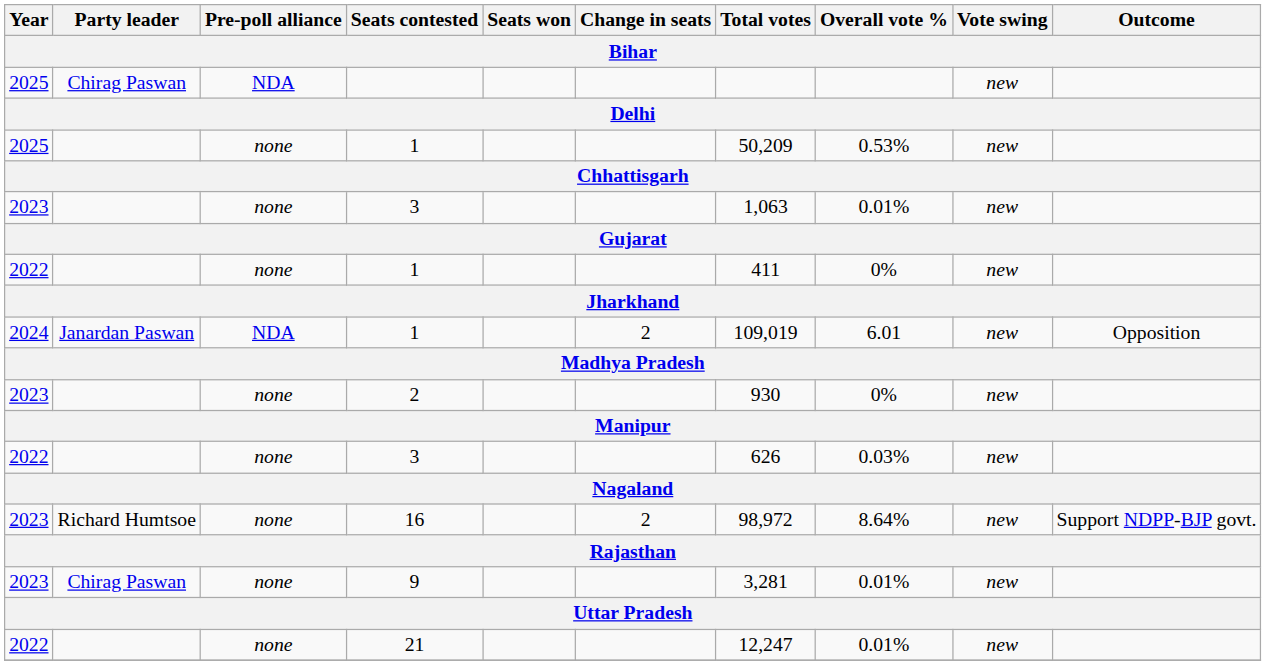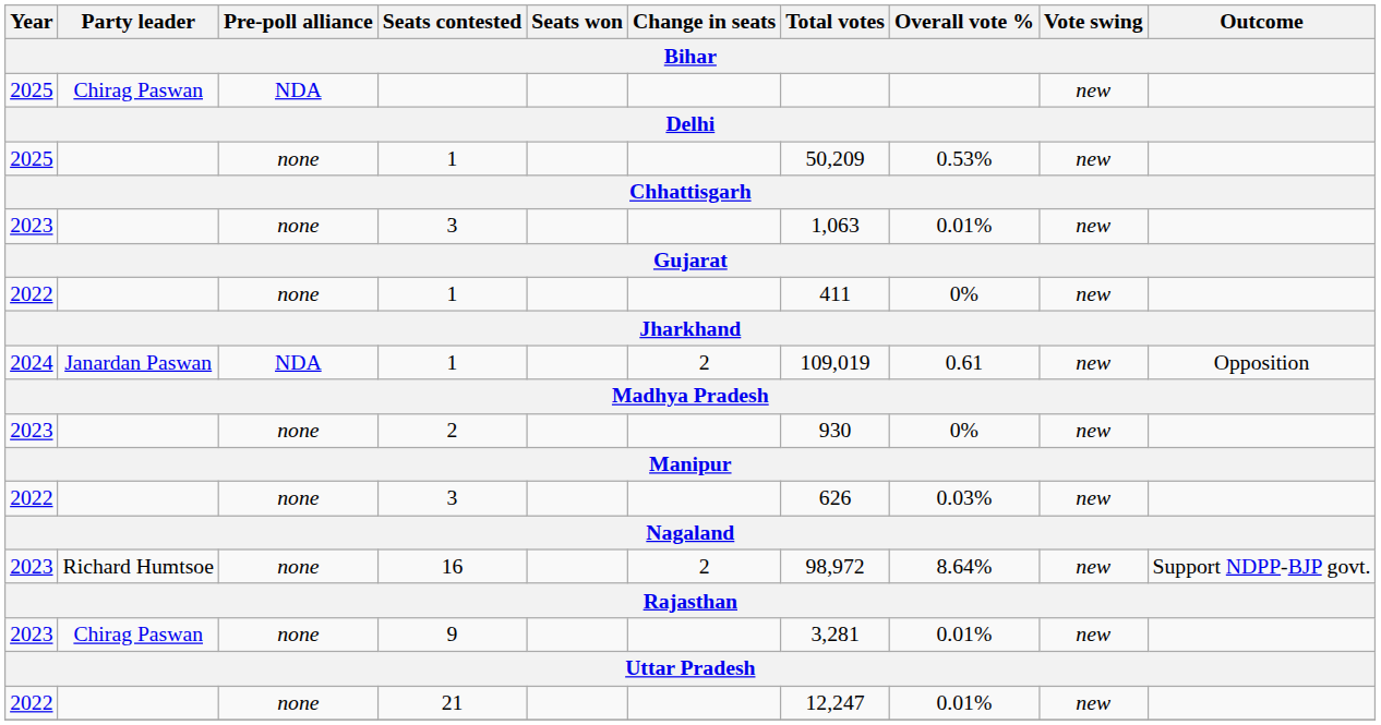2024 / 1 | Overall vote %: 6.01 -> 0.61
